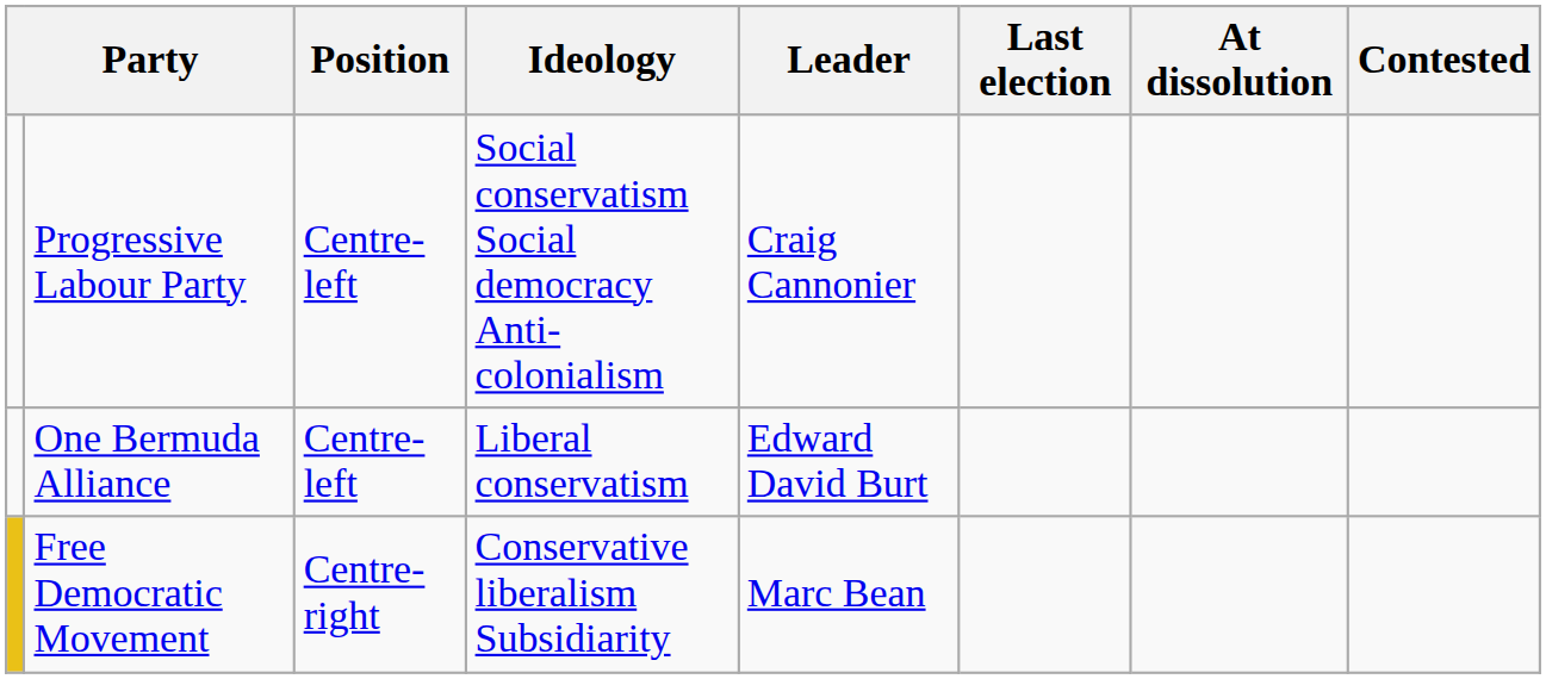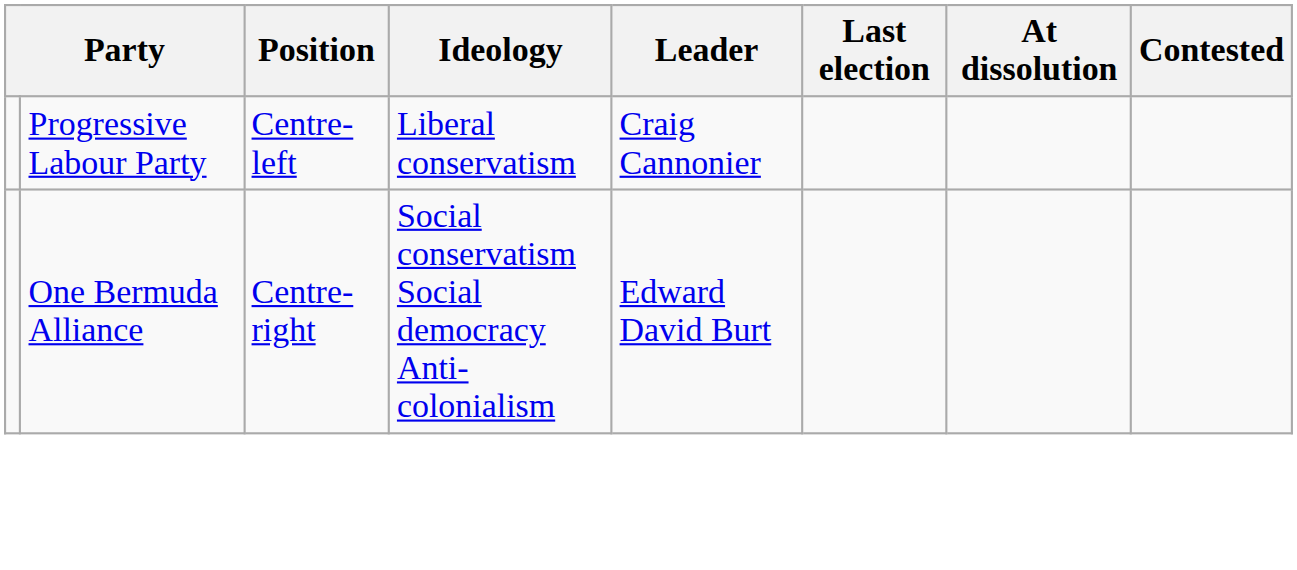Progressive Labour Party | Ideology: Social conservatism Social democracy Anti-colonialism -> Liberal conservatism
One Bermuda Alliance | Position: Centre-left -> Centre-right
One Bermuda Alliance | Ideology: Liberal conservatism -> Social conservatism Social democracy Anti-colonialism
- row: Free Democratic Movement | Centre-right | Conservative liberalism Subsidiarity | Marc Bean
